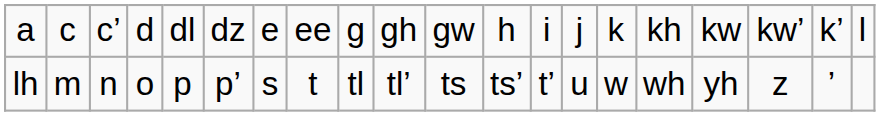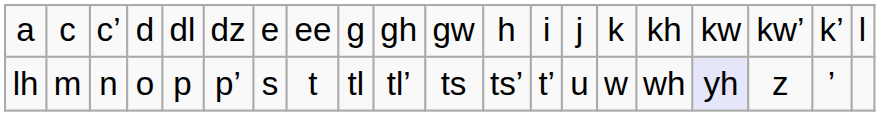lh | column 17: no background -> lavender background
